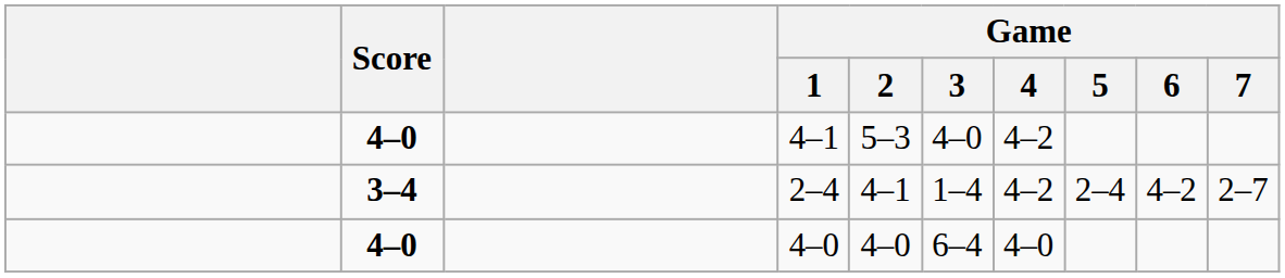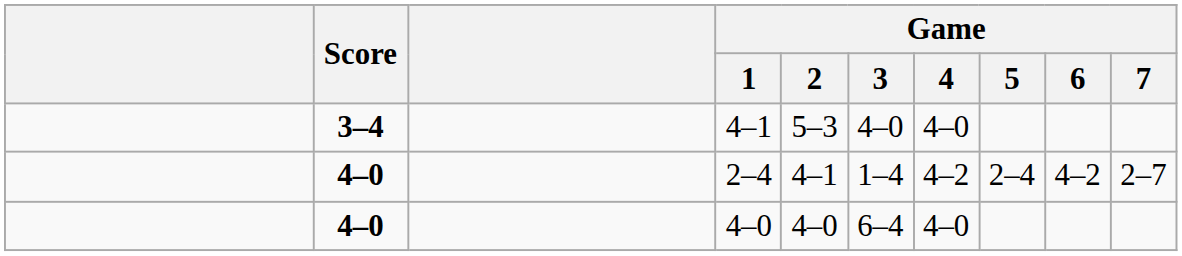row 3 | Score: 4–0 -> 3–4
row 3 | Game / 4: 4–2 -> 4–0
row 4 | Score: 3–4 -> 4–0
